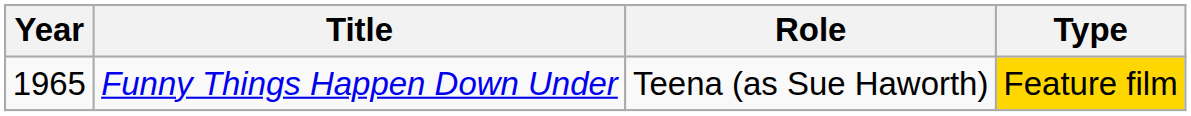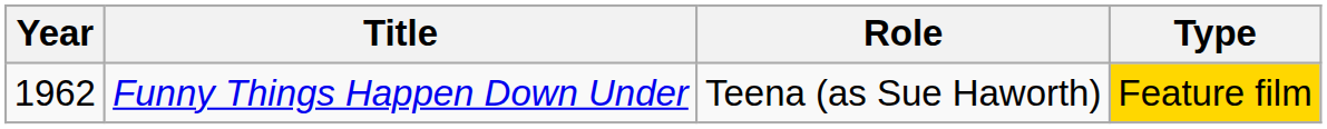Funny Things Happen Down Under | Year: 1965 -> 1962
